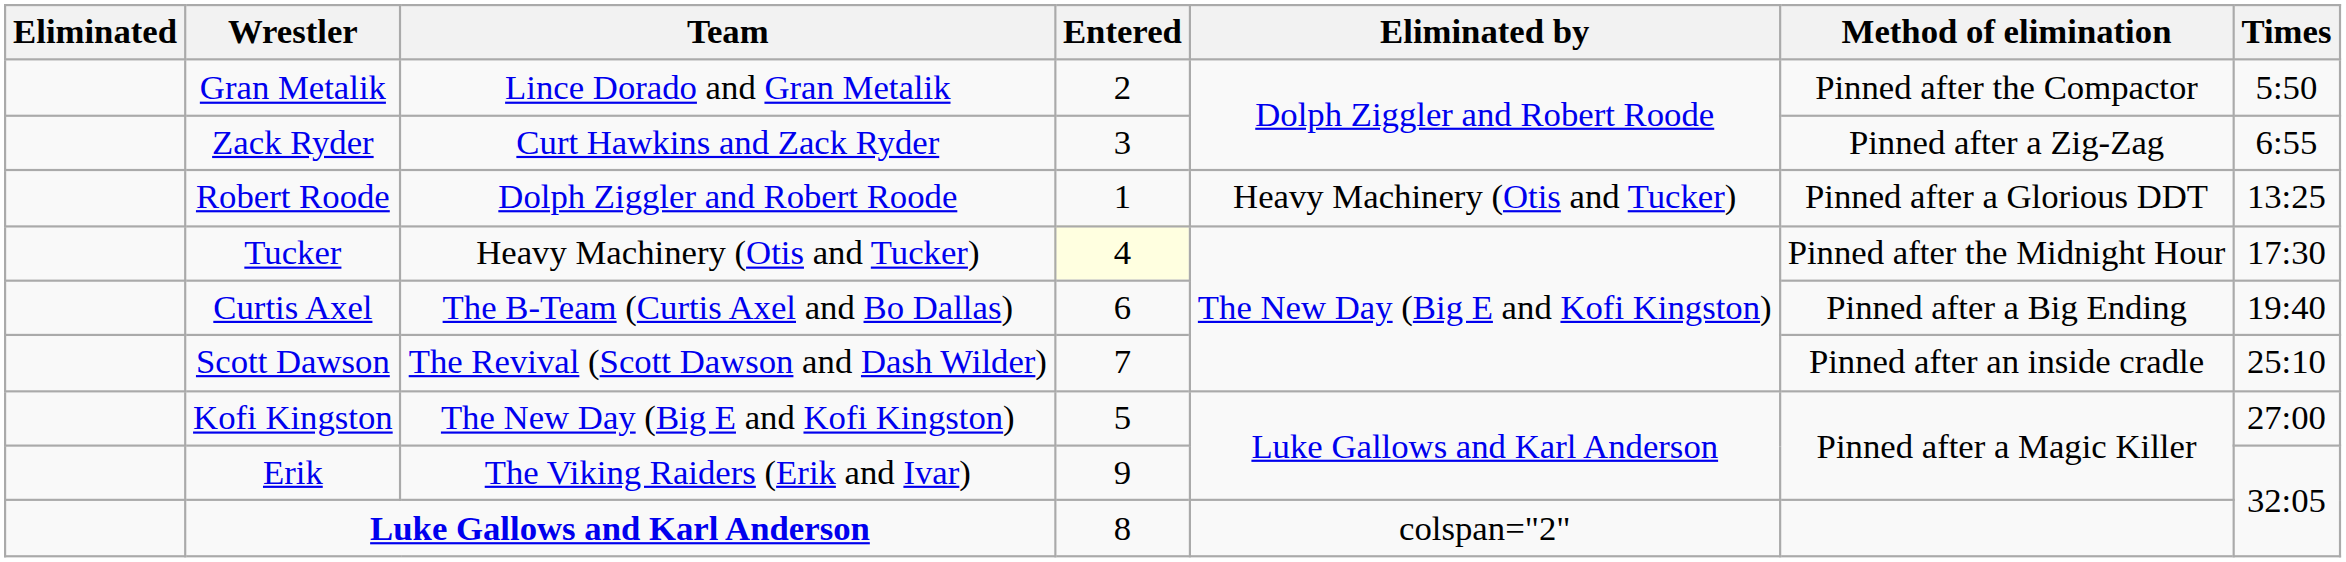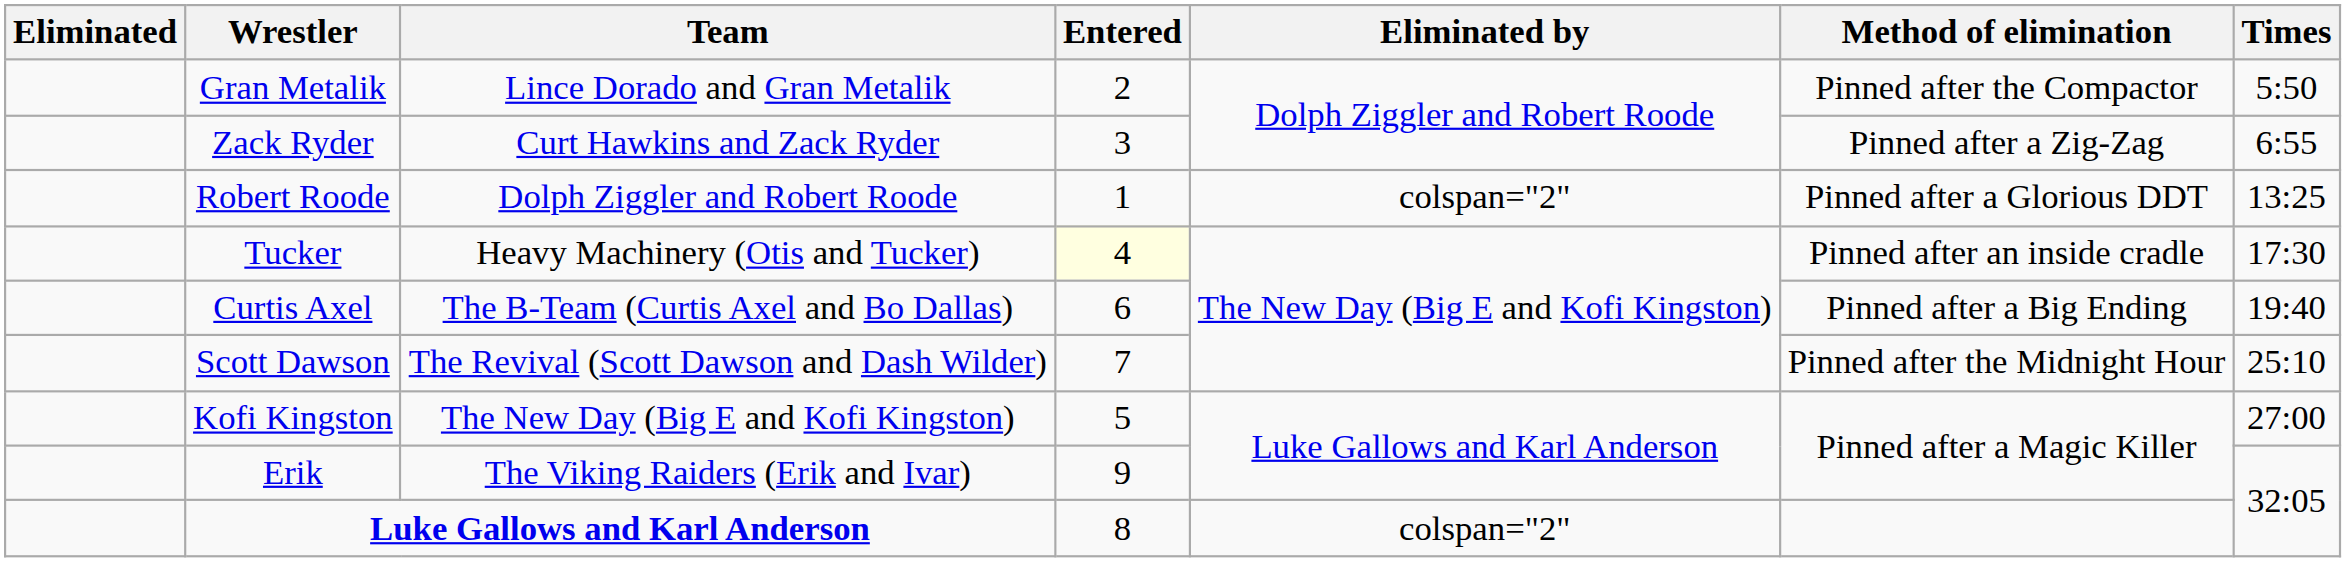Robert Roode | Eliminated by: Heavy Machinery (Otis and Tucker) -> colspan="2"
Tucker | Method of elimination: Pinned after the Midnight Hour -> Pinned after an inside cradle
Scott Dawson | Method of elimination: Pinned after an inside cradle -> Pinned after the Midnight Hour
